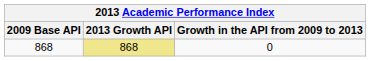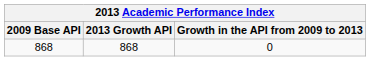row 3 | 2013 Growth API: khaki background -> no background
